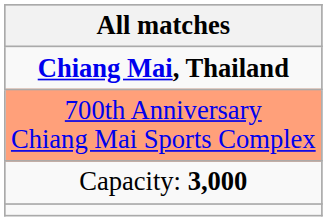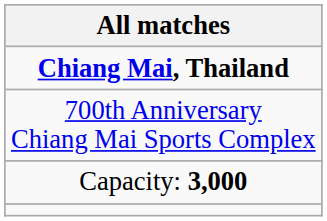row 3 | column 1: lightsalmon background -> no background
